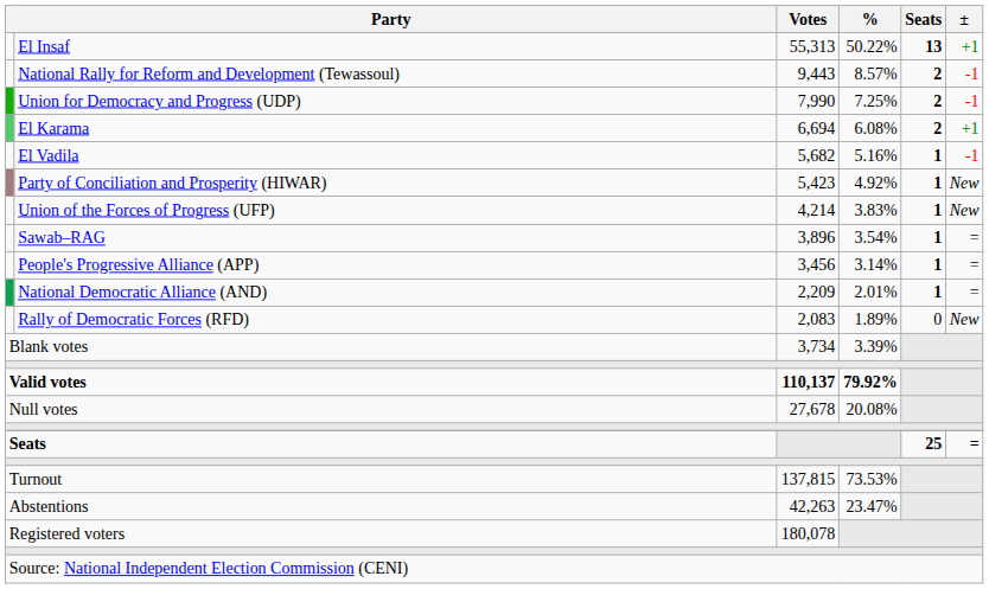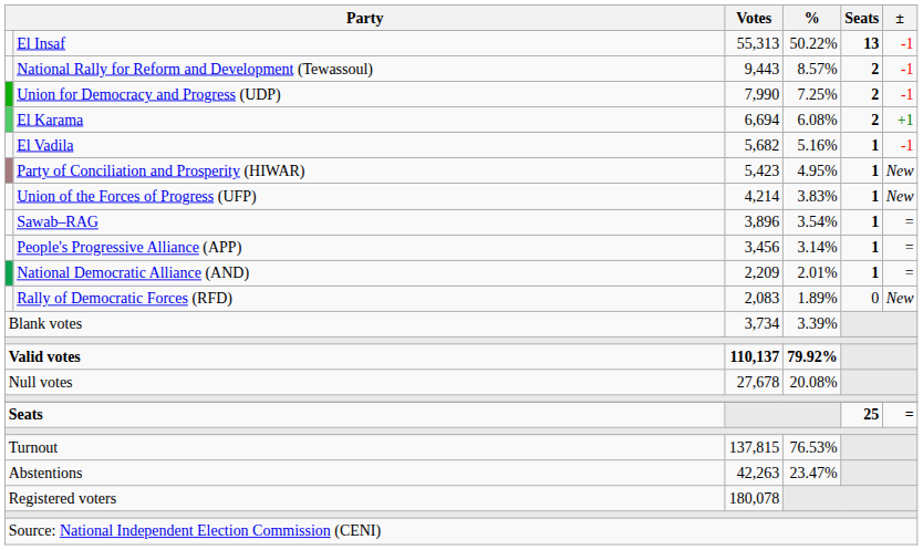El Insaf | ±: +1 -> -1
Party of Conciliation and Prosperity (HIWAR) | %: 4.92% -> 4.95%
Turnout | %: 73.53% -> 76.53%
